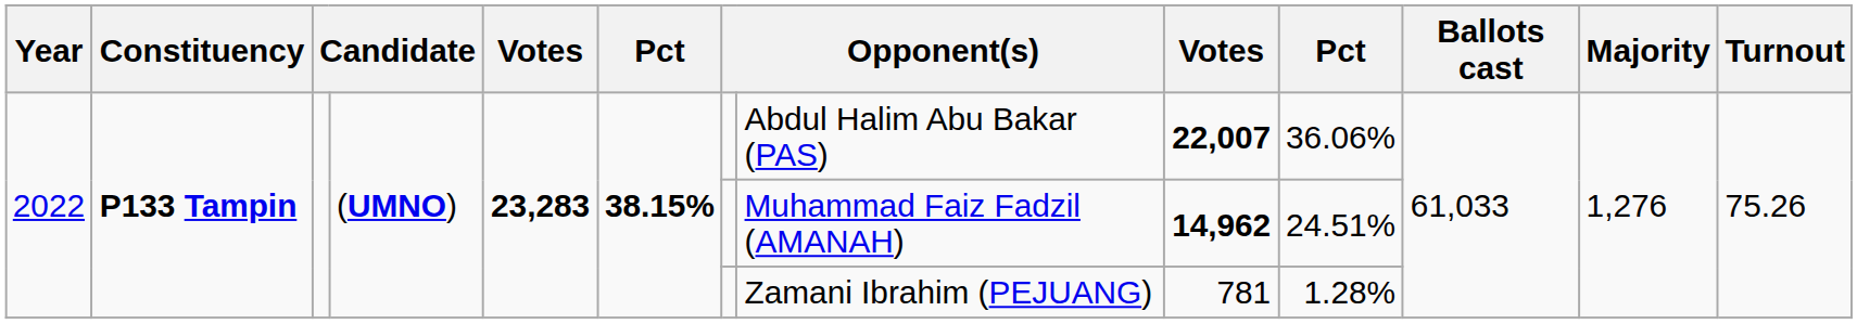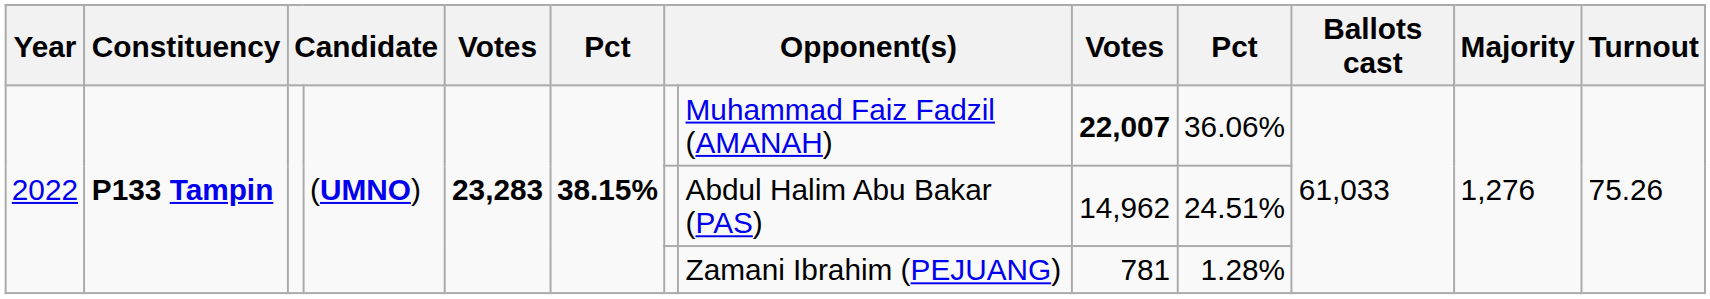row 2 | column 8: Abdul Halim Abu Bakar (PAS) -> Muhammad Faiz Fadzil (AMANAH)
row 3 | column 8: Muhammad Faiz Fadzil (AMANAH) -> Abdul Halim Abu Bakar (PAS)
row 3 | column 9: bold -> normal
